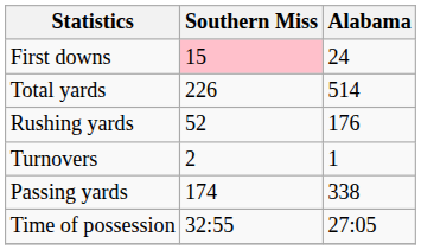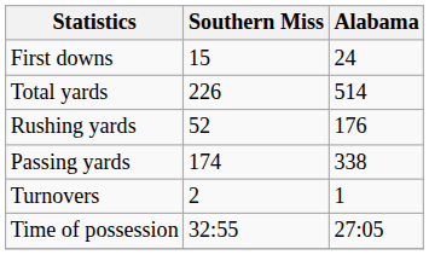First downs | Southern Miss: pink background -> no background
rows swapped: Passing yards <-> Turnovers
